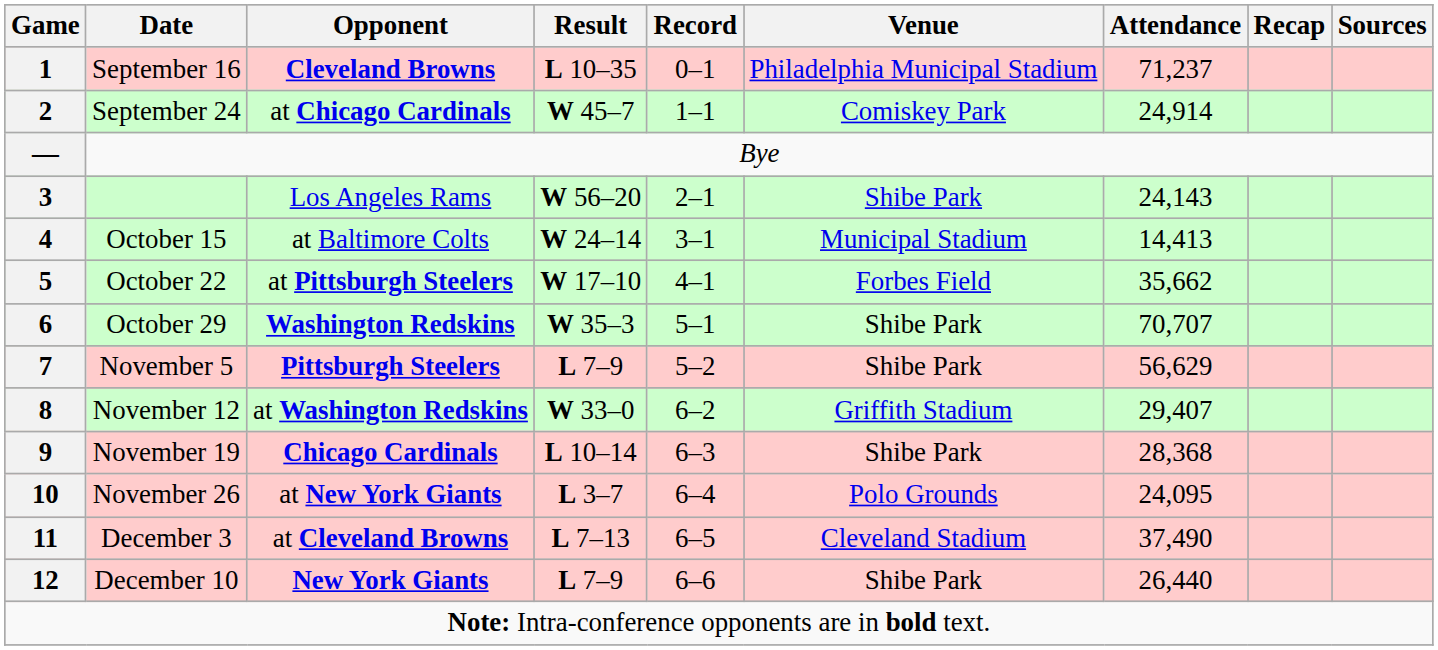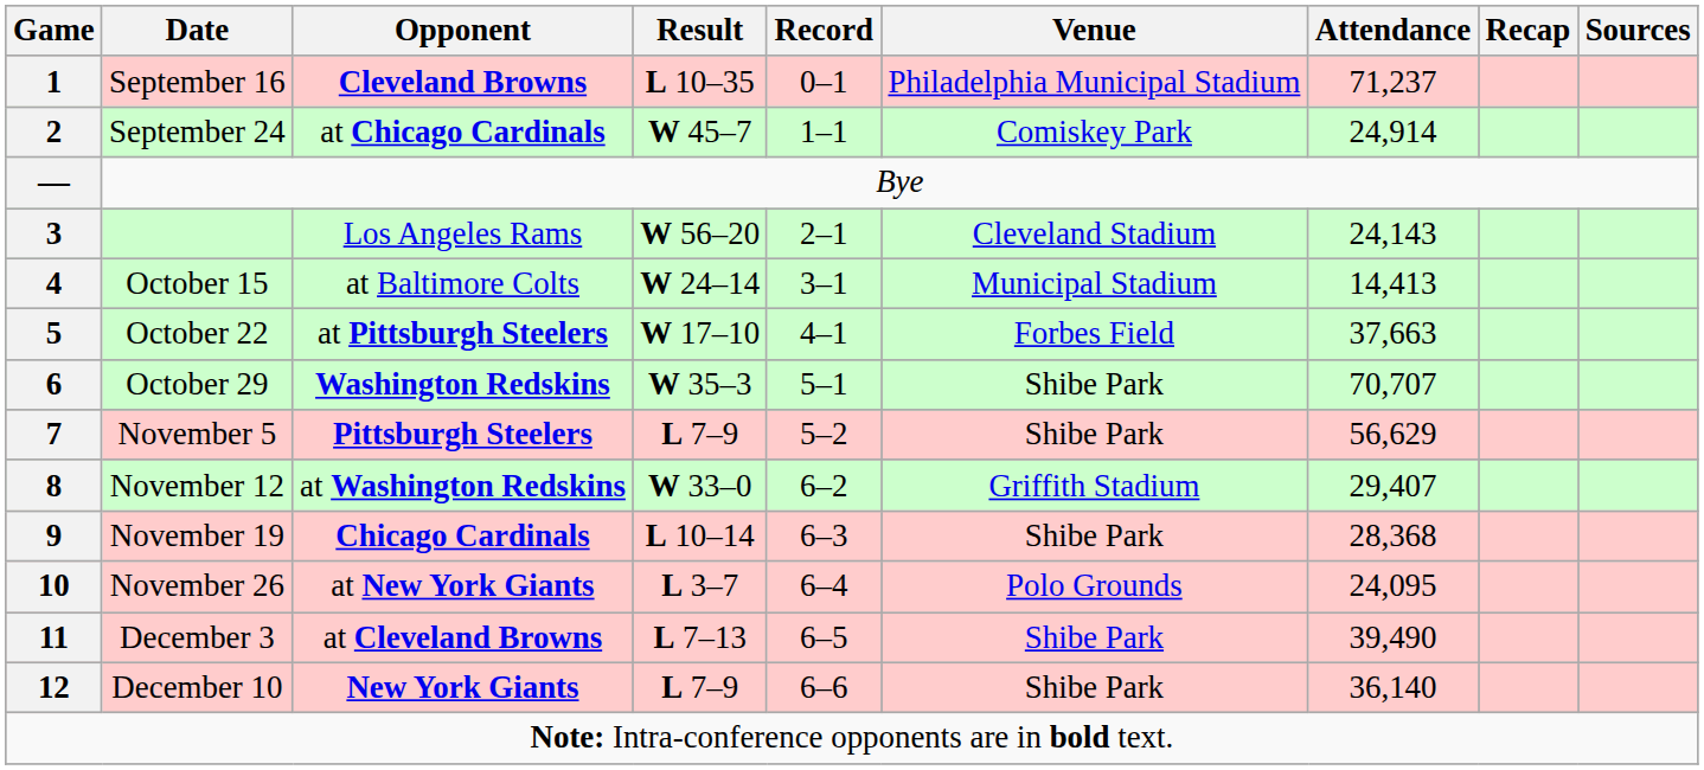3 | Venue: Shibe Park -> Cleveland Stadium
5 | Attendance: 35,662 -> 37,663
11 | Venue: Cleveland Stadium -> Shibe Park
11 | Attendance: 37,490 -> 39,490
12 | Attendance: 26,440 -> 36,140
